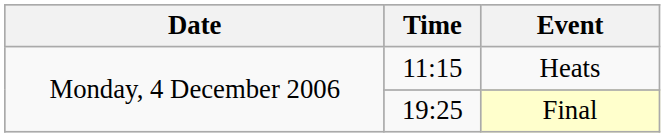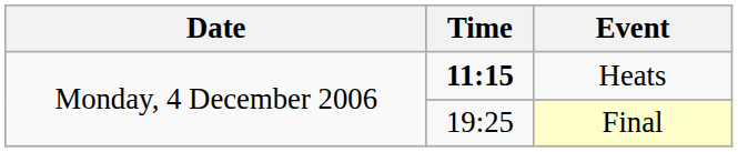Heats | Time: normal -> bold
